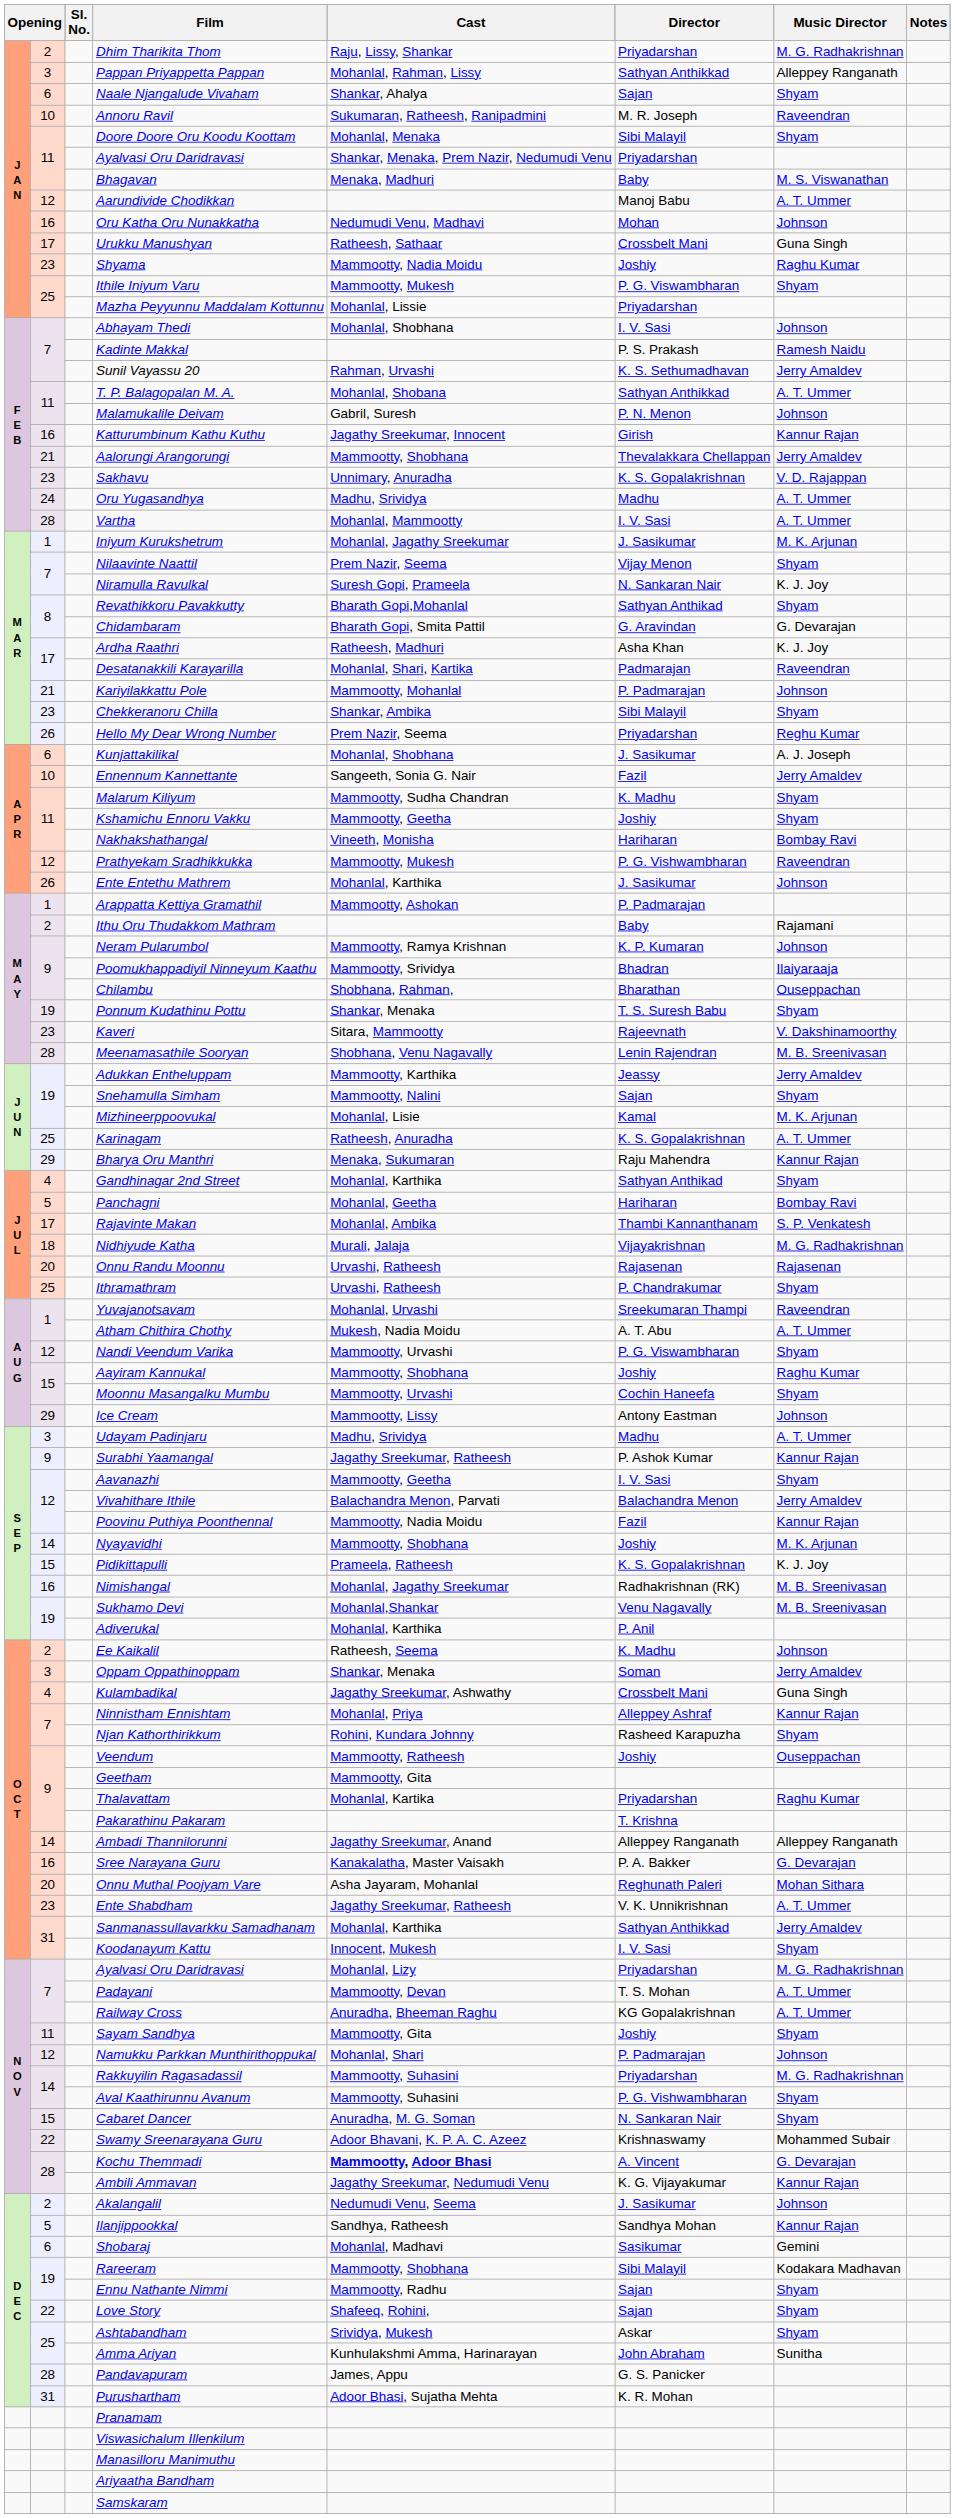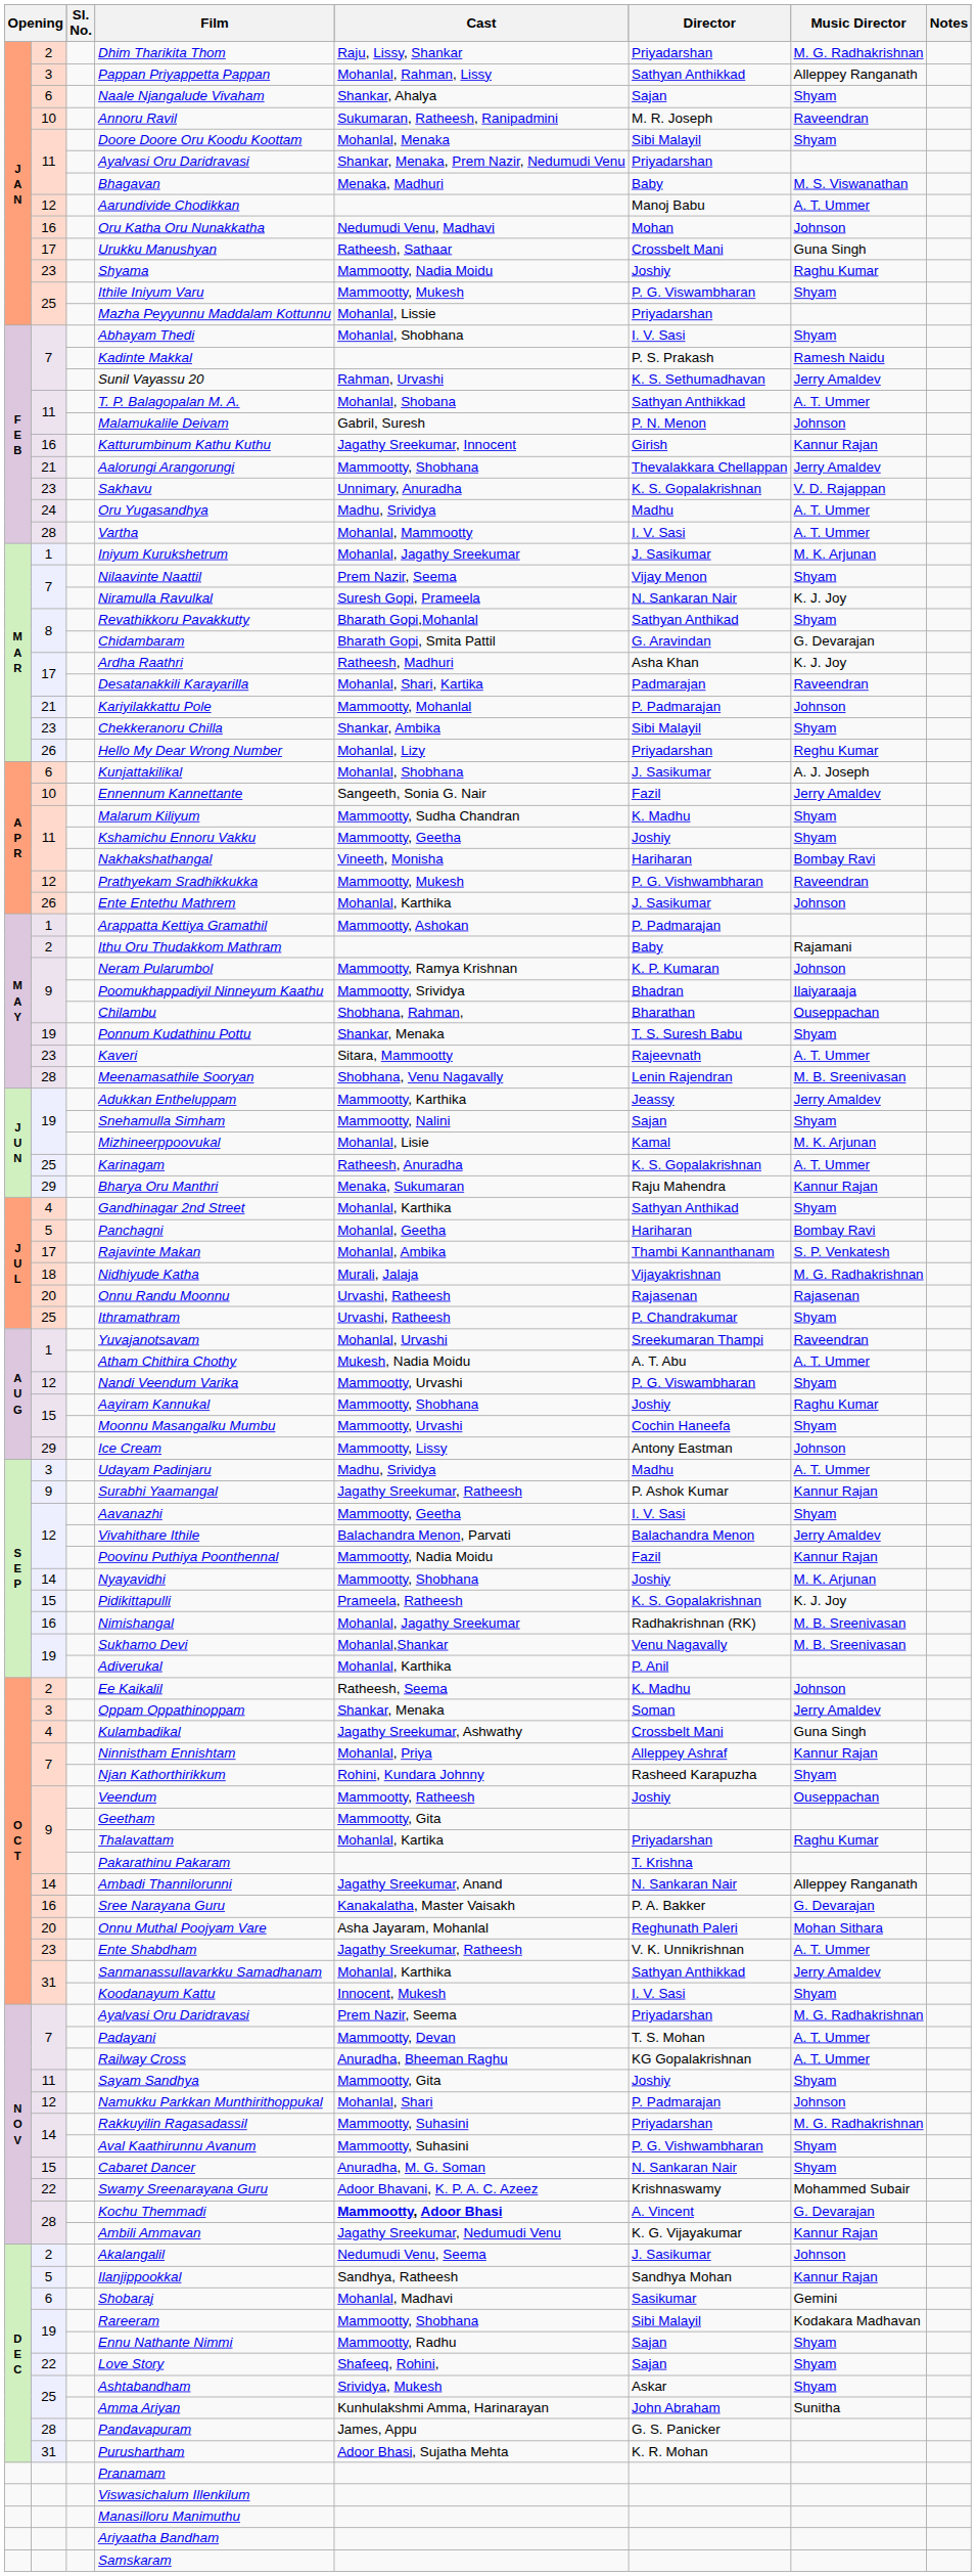Abhayam Thedi | Music Director: Johnson -> Shyam
Hello My Dear Wrong Number | Cast: Prem Nazir, Seema -> Mohanlal, Lizy
Kaveri | Music Director: V. Dakshinamoorthy -> A. T. Ummer
Ambadi Thannilorunni | Director: Alleppey Ranganath -> N. Sankaran Nair
7 / Ayalvasi Oru Daridravasi | Cast: Mohanlal, Lizy -> Prem Nazir, Seema
